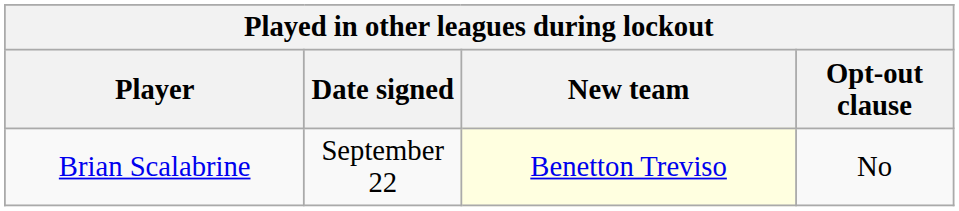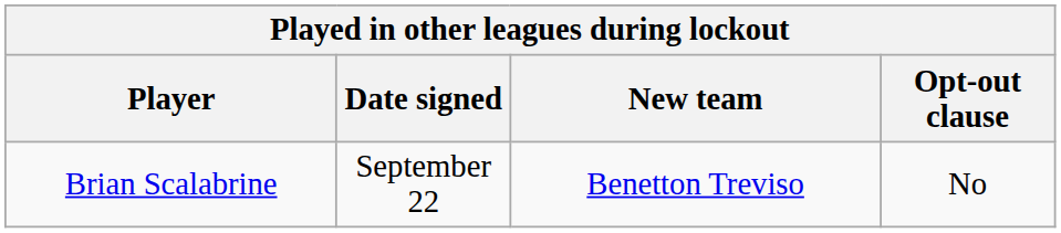Brian Scalabrine | New team: lightyellow background -> no background
